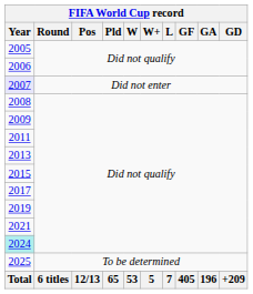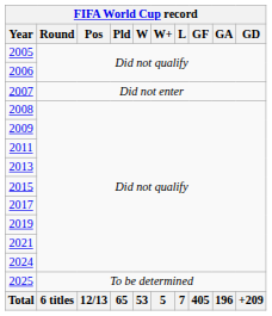2007 | Year: lavender background -> no background
2024 | Year: paleturquoise background -> no background
